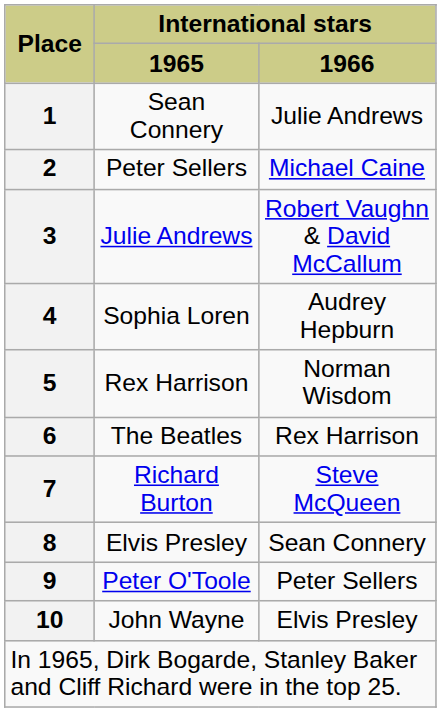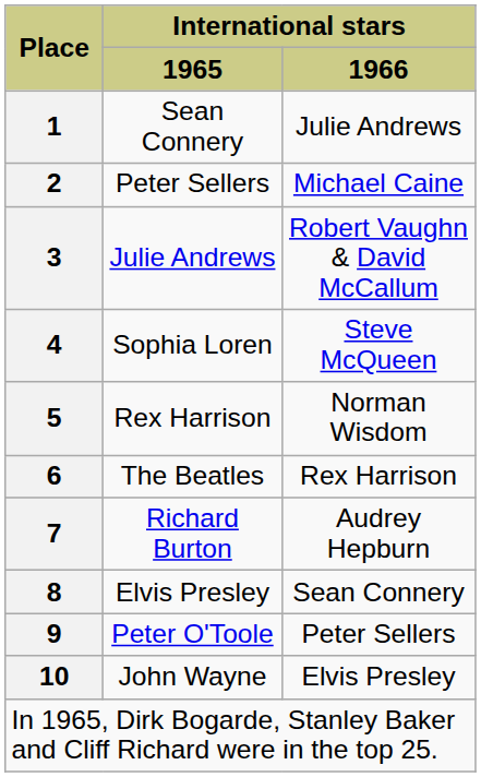4 | International stars / 1966: Audrey Hepburn -> Steve McQueen
7 | International stars / 1966: Steve McQueen -> Audrey Hepburn
